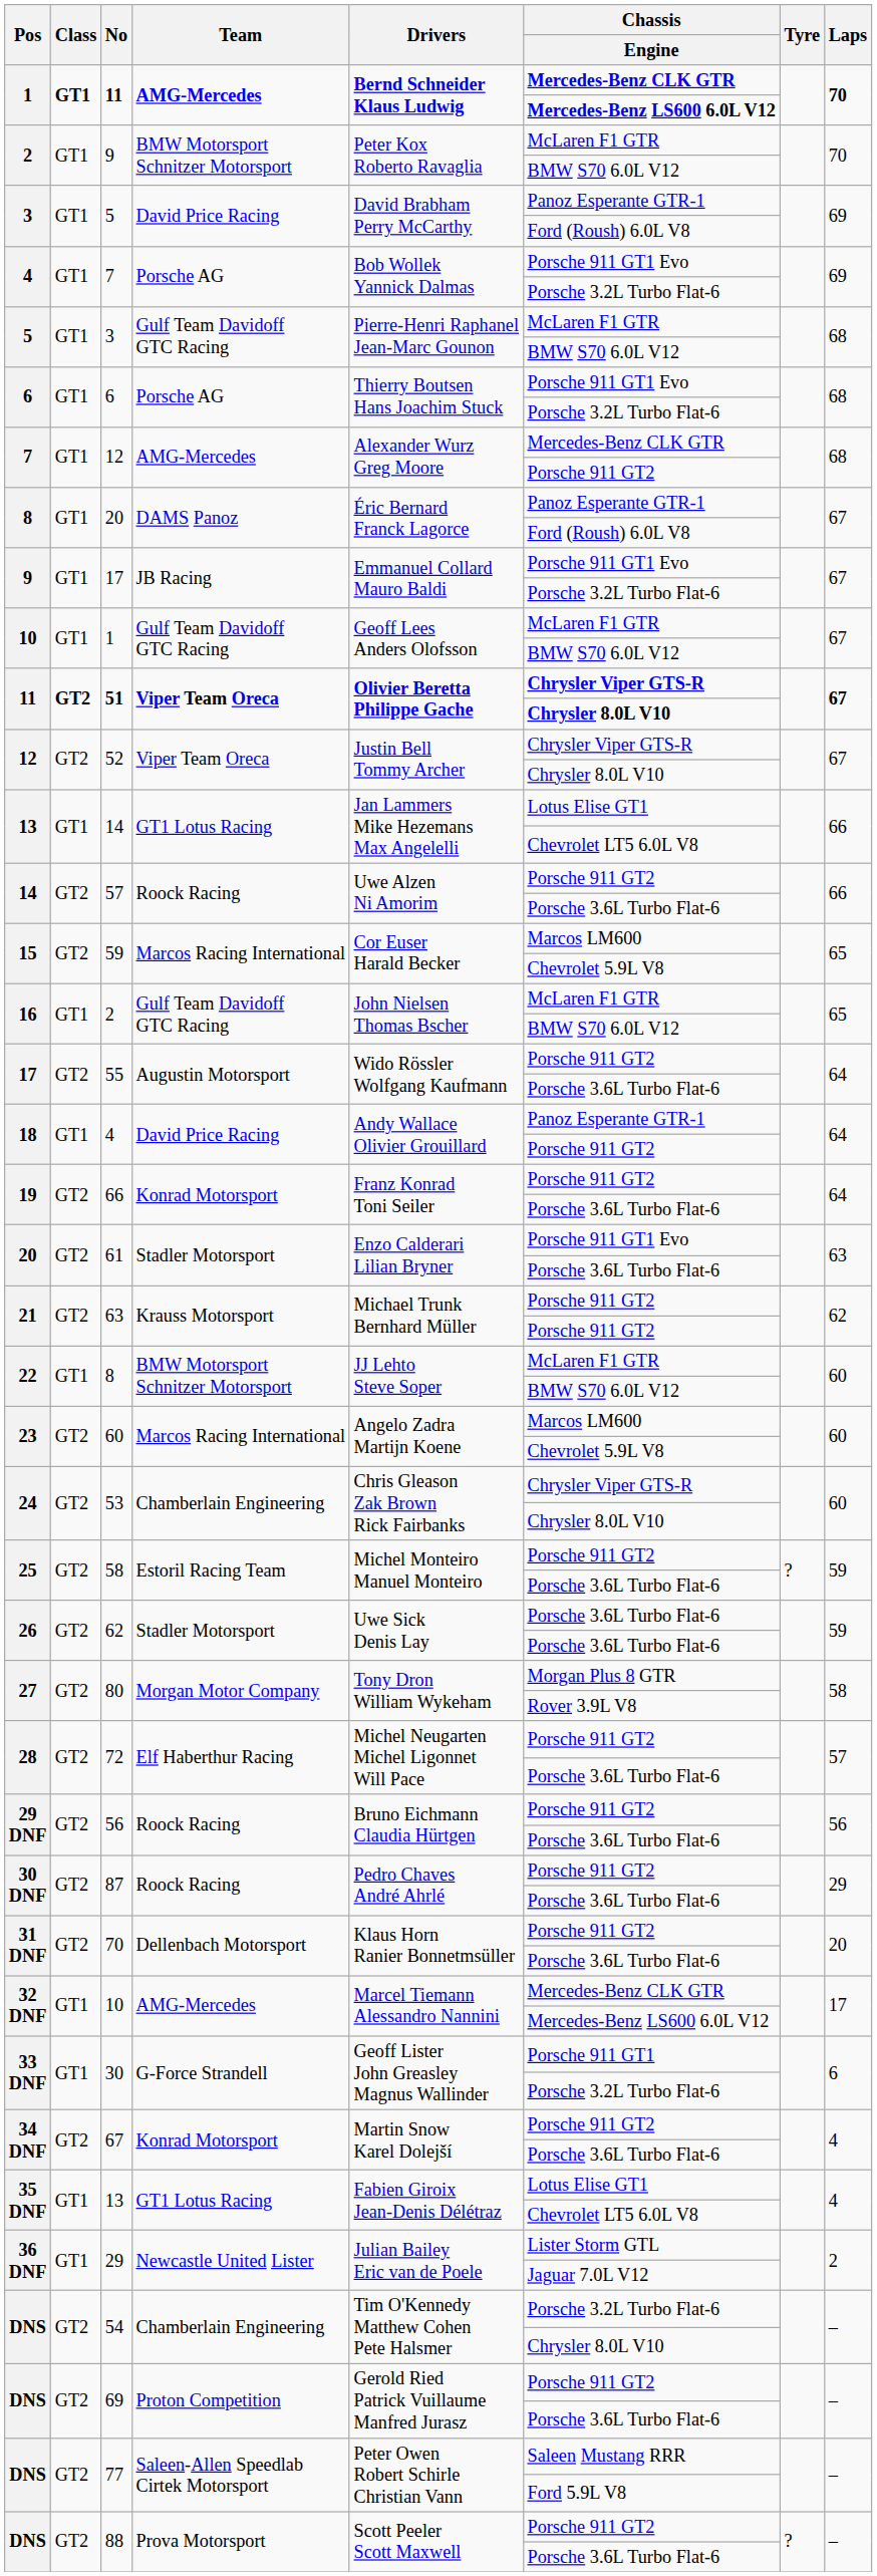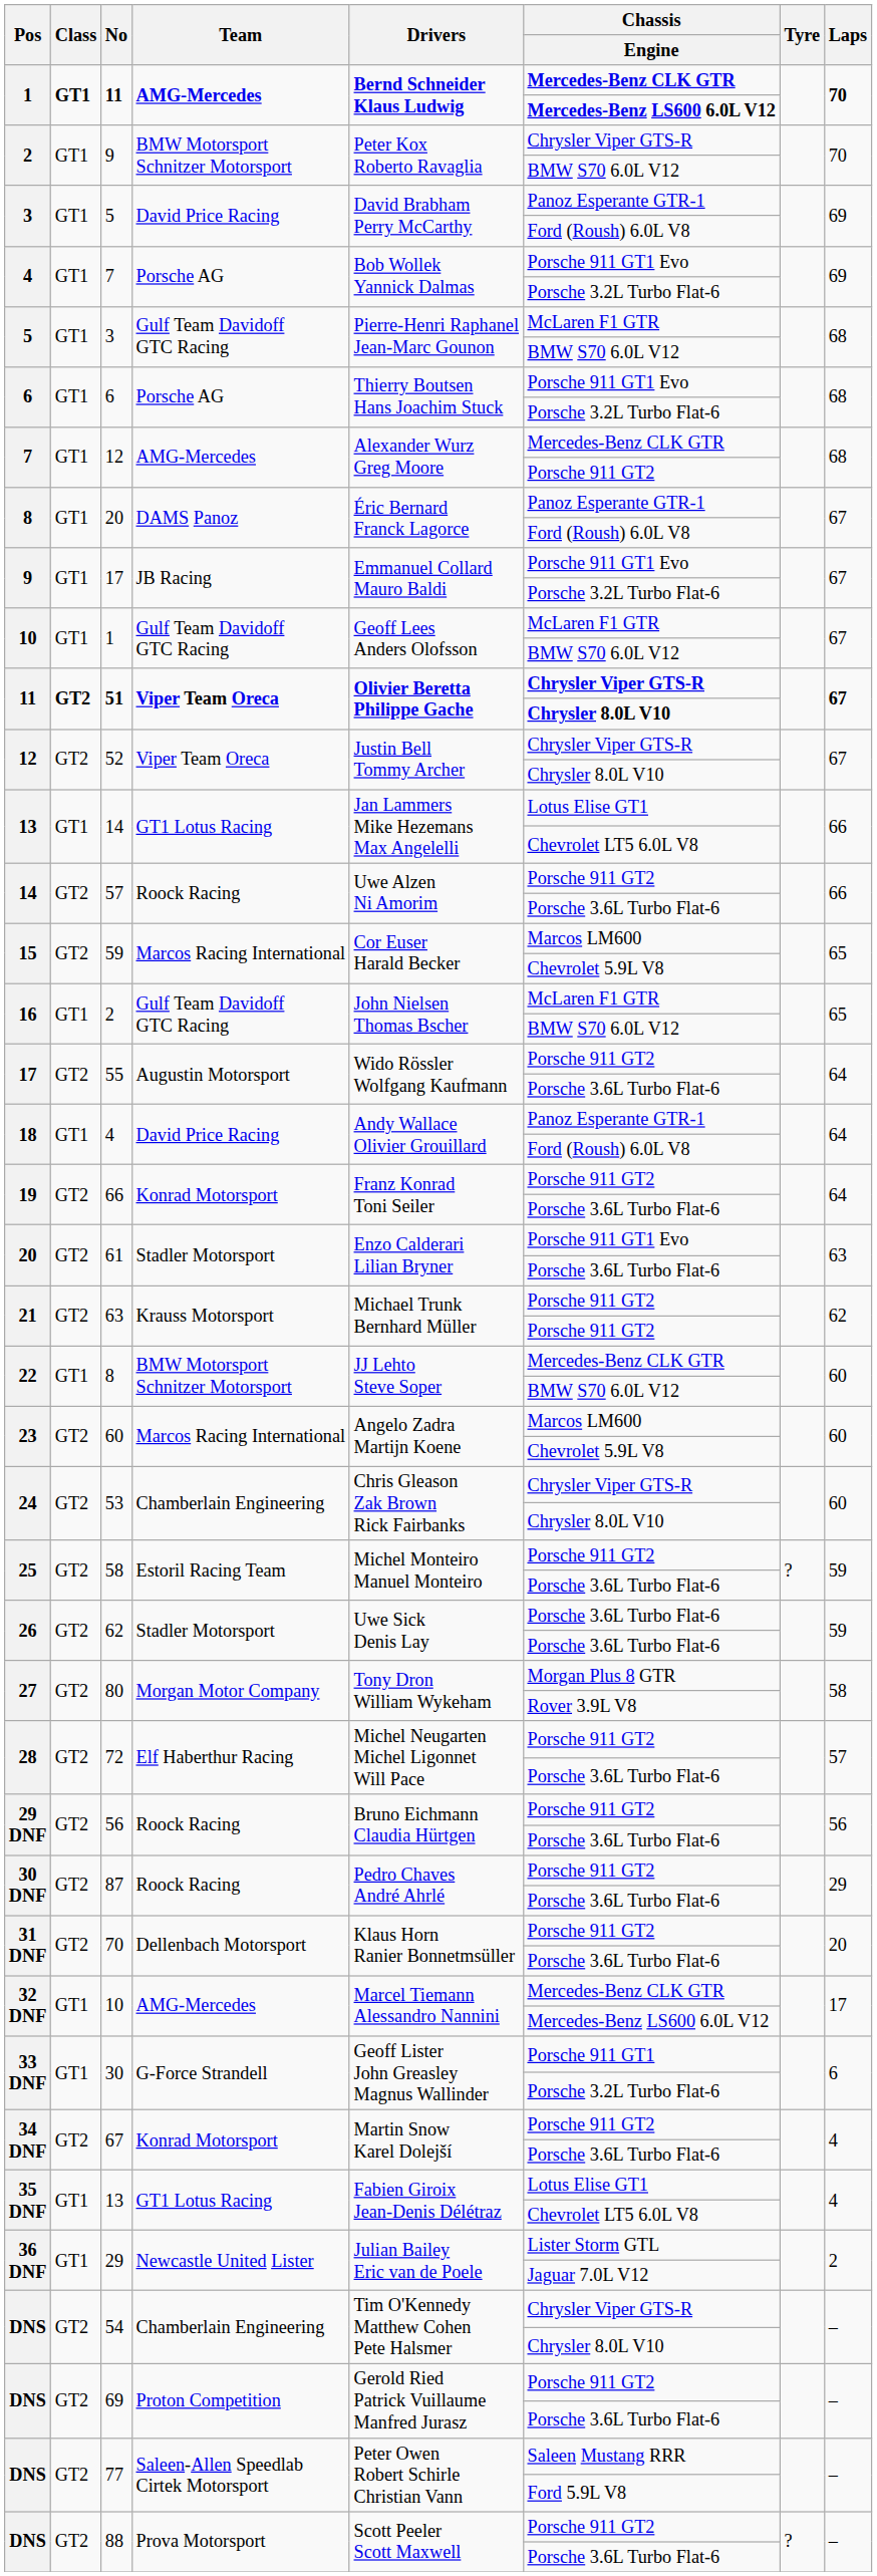row 5 | Chassis / Engine: McLaren F1 GTR -> Chrysler Viper GTS-R
row 38 | Chassis / Engine: Porsche 911 GT2 -> Ford (Roush) 6.0L V8
row 45 | Chassis / Engine: McLaren F1 GTR -> Mercedes-Benz CLK GTR
row 75 | Chassis / Engine: Porsche 3.2L Turbo Flat-6 -> Chrysler Viper GTS-R
